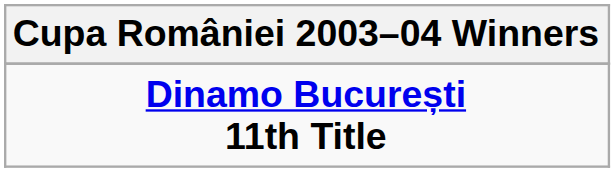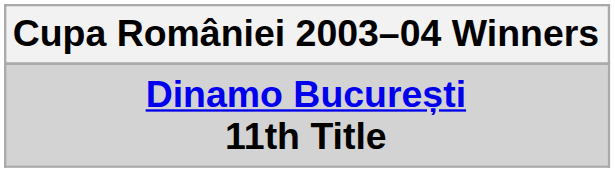row 2 | column 1: no background -> lightgrey background
